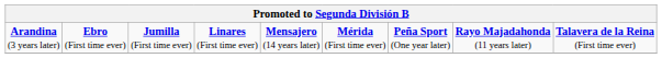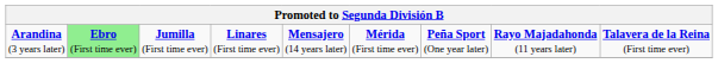Arandina (3 years later) | column 2: no background -> lightgreen background
